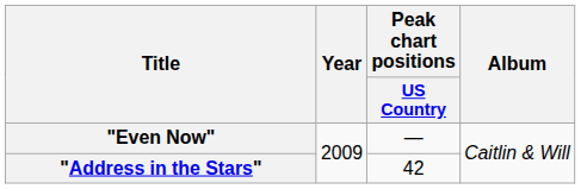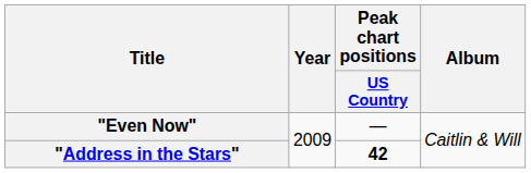"Address in the Stars" | Peak chart positions / US Country: normal -> bold
